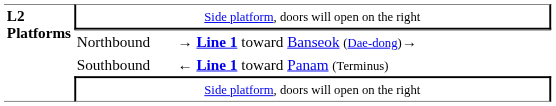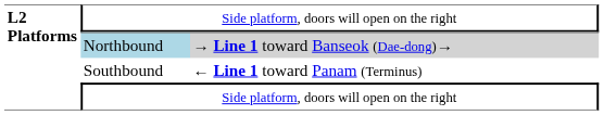Northbound | column 2: no background -> lightblue background
Northbound | column 3: no background -> lightgrey background
